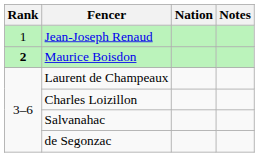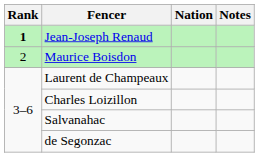Jean-Joseph Renaud | Rank: normal -> bold
Maurice Boisdon | Rank: bold -> normal
